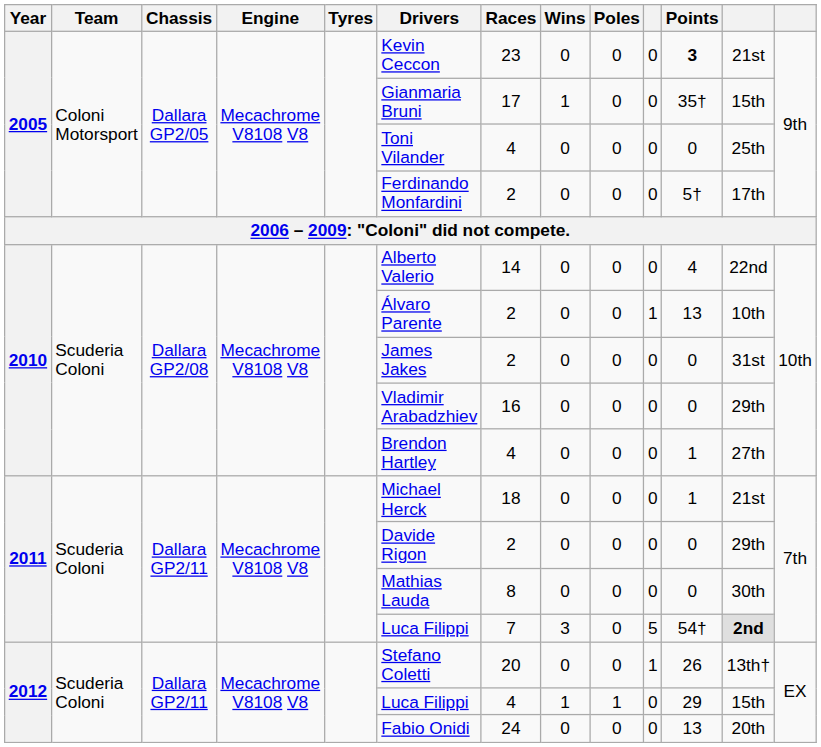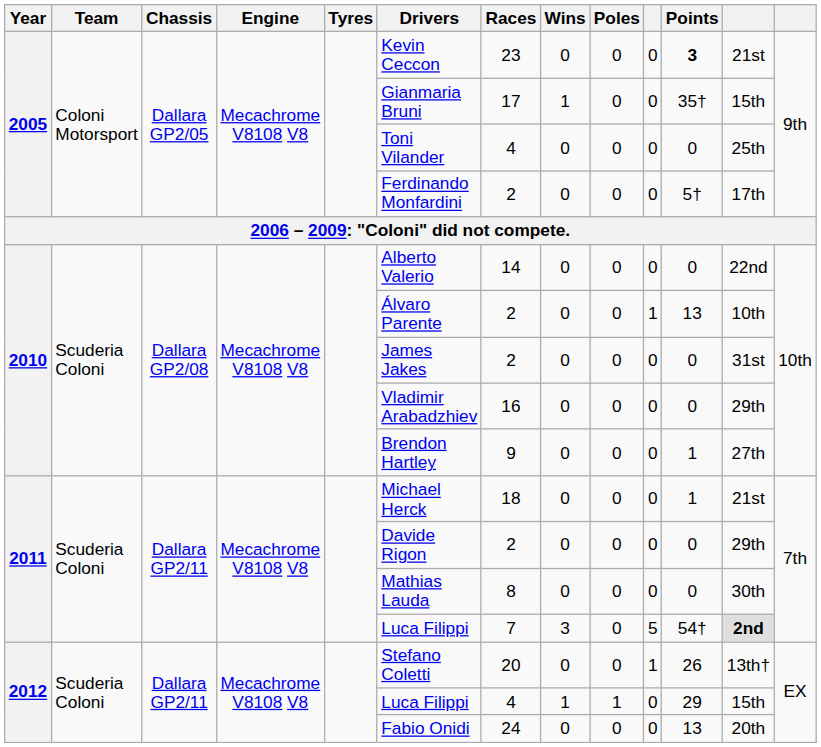row 7 | Points: 4 -> 0
row 11 | Races: 4 -> 9
